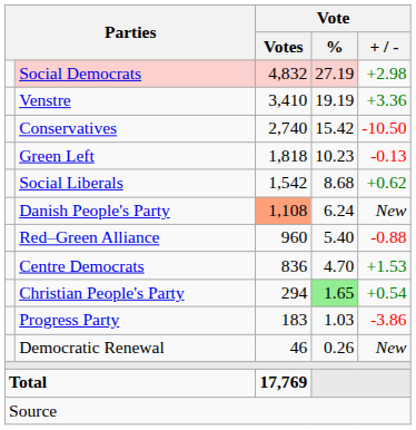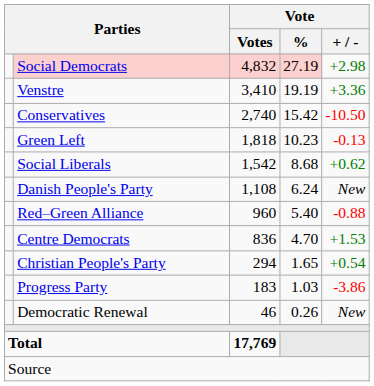Danish People's Party | Vote / Votes: lightsalmon background -> no background
Christian People's Party | Vote / %: lightgreen background -> no background
